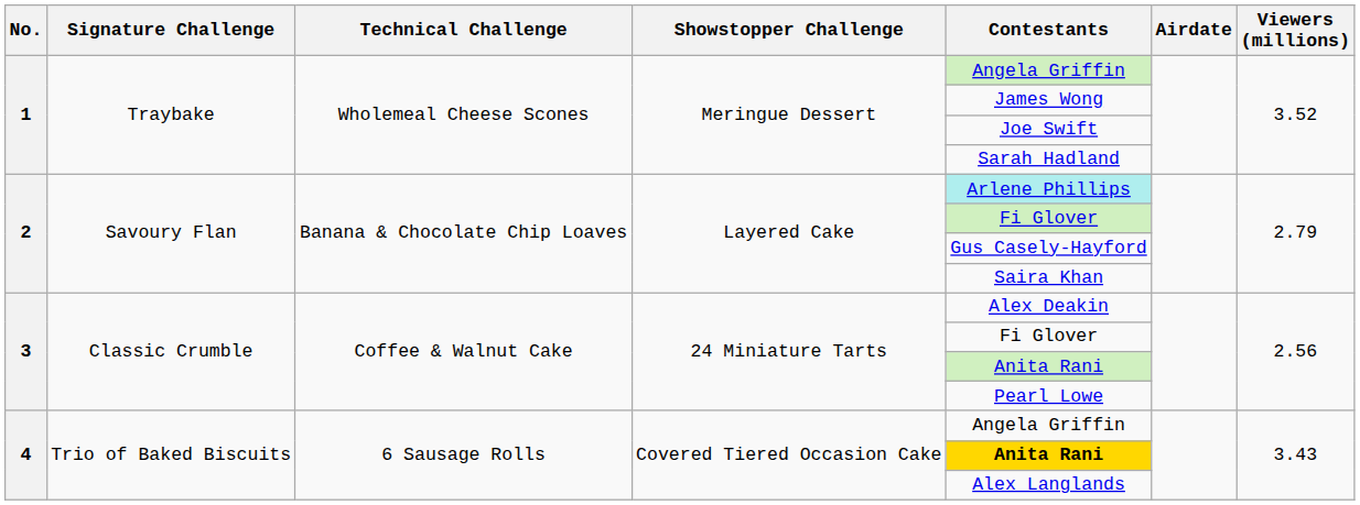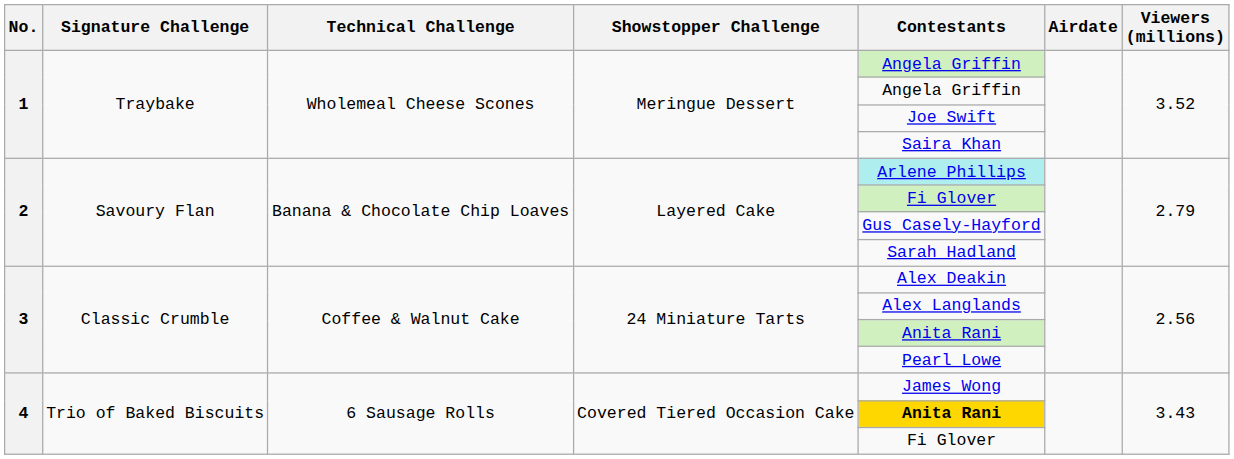row 3 | Contestants: James Wong -> Angela Griffin
row 5 | Contestants: Sarah Hadland -> Saira Khan
row 9 | Contestants: Saira Khan -> Sarah Hadland
row 11 | Contestants: Fi Glover -> Alex Langlands
row 14 | Contestants: Angela Griffin -> James Wong
row 16 | Contestants: Alex Langlands -> Fi Glover
